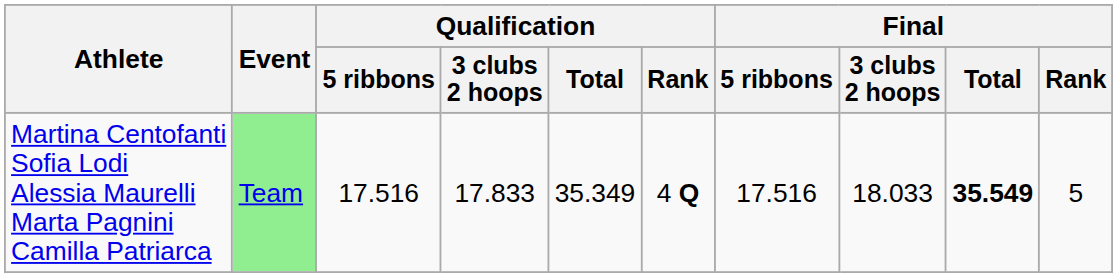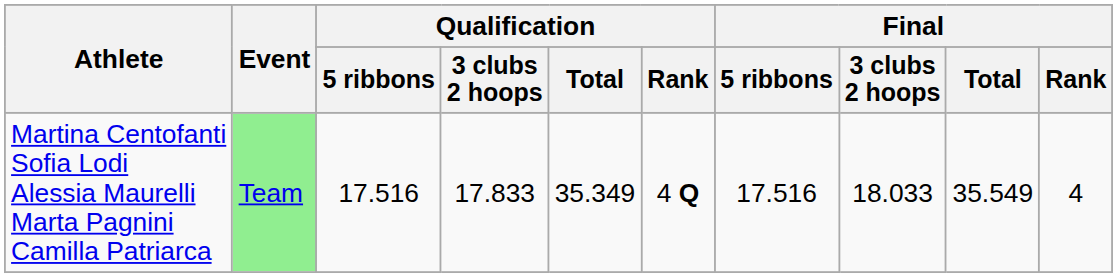row 3 | Final / Total: bold -> normal
row 3 | Final / Rank: 5 -> 4
